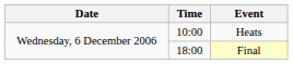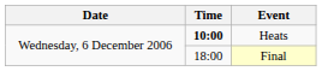Heats | Time: normal -> bold
